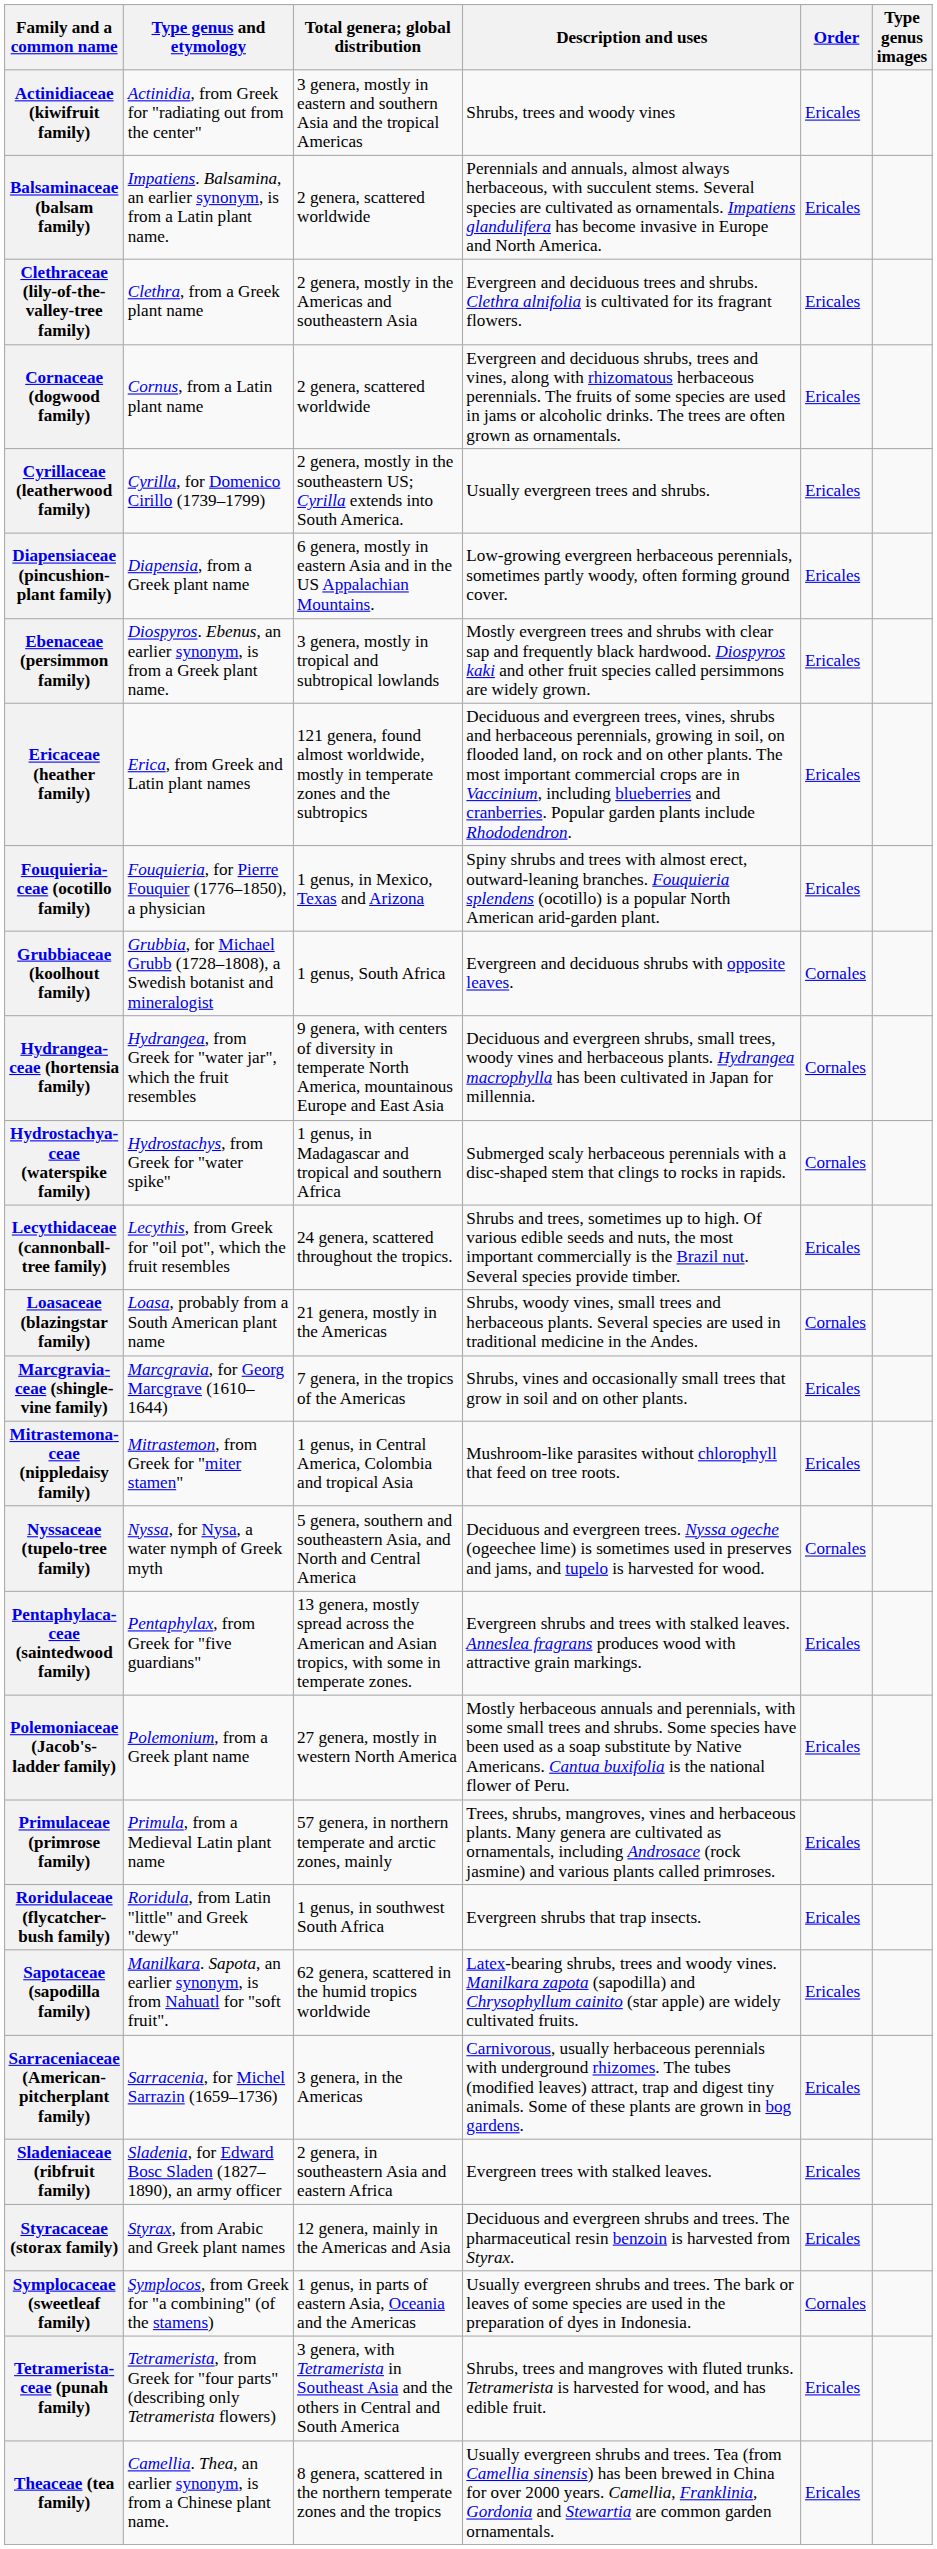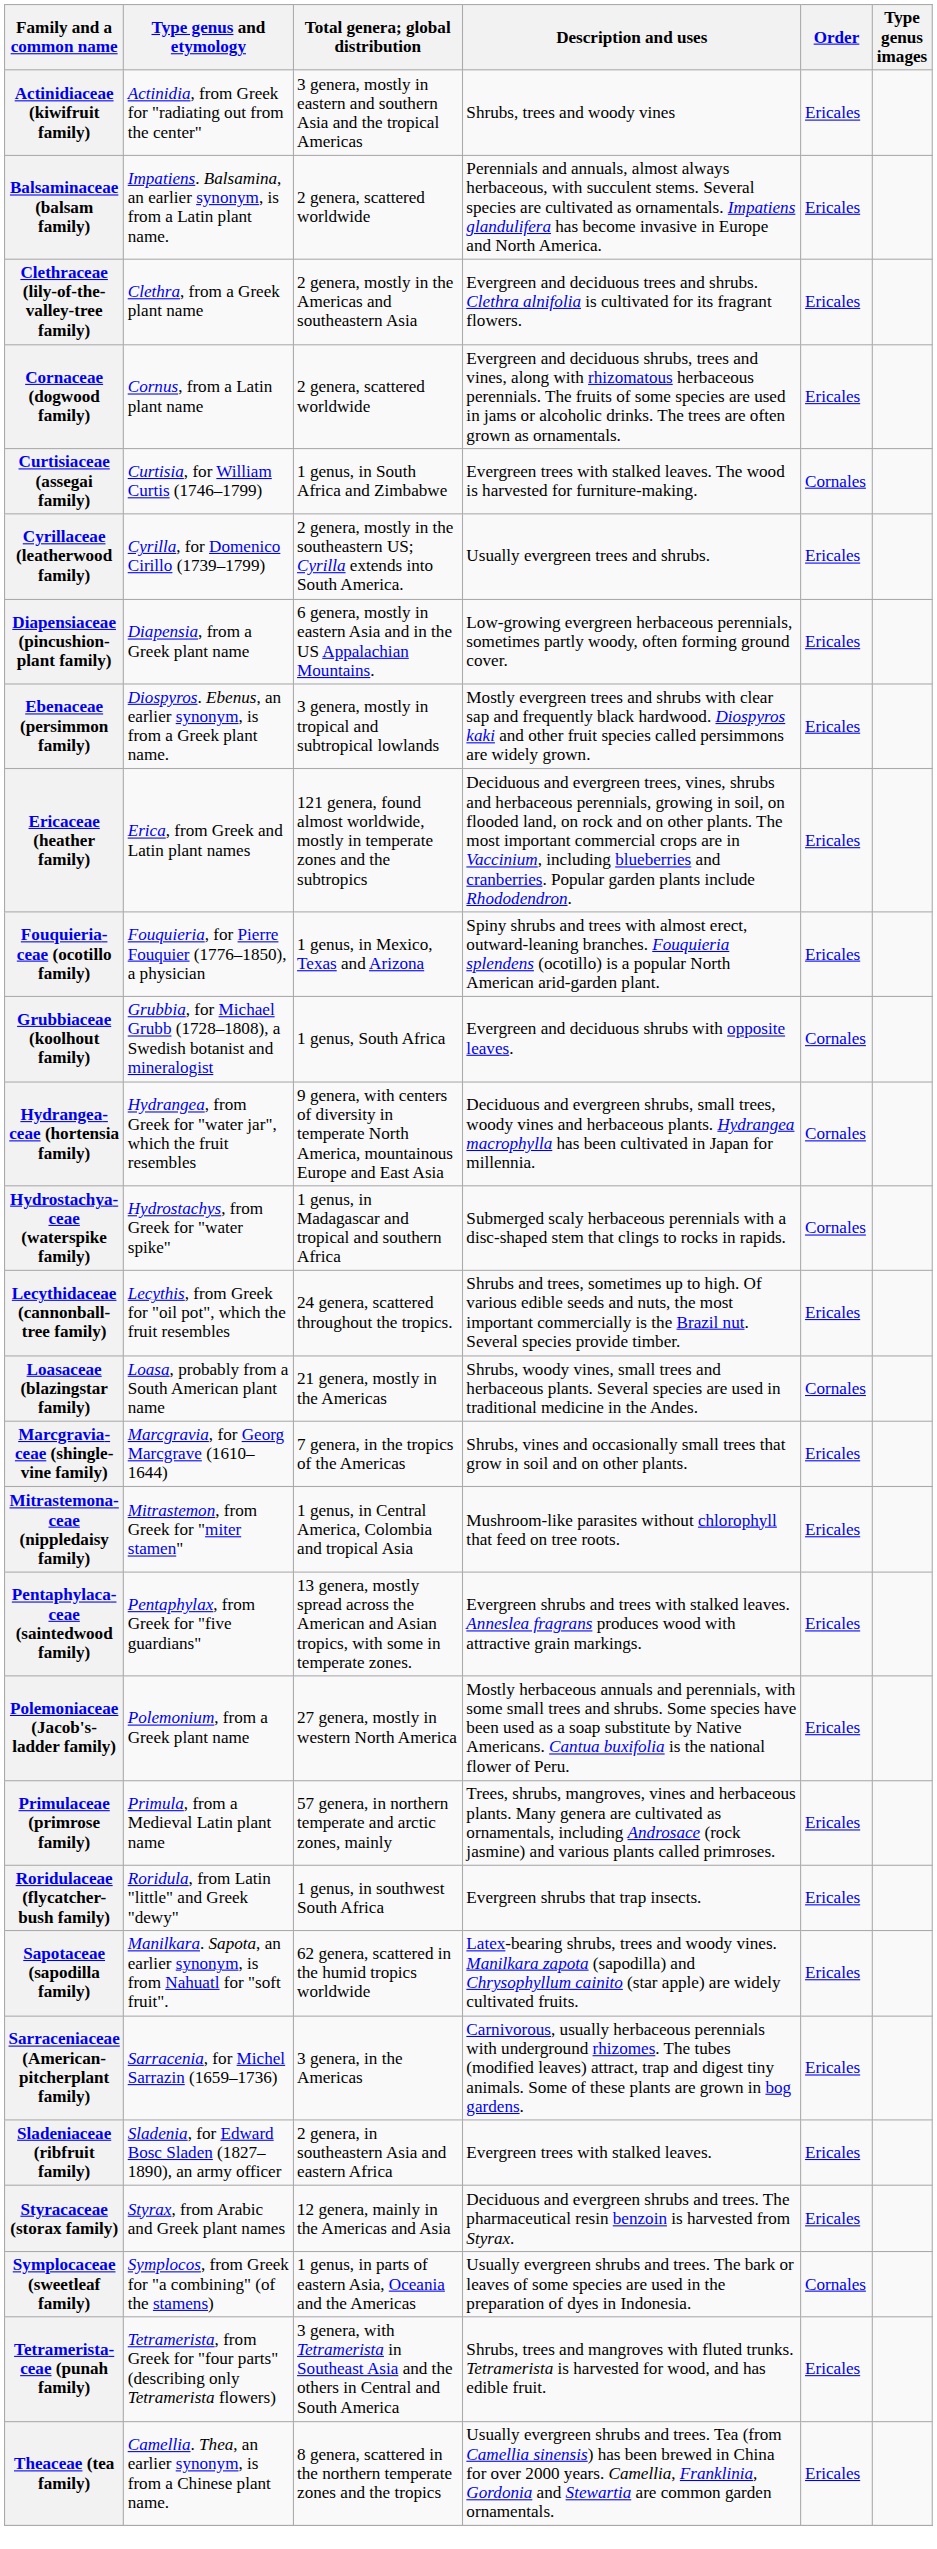+ row: Curtisiaceae (assegai family) | Curtisia, for William Curtis (1746–1799) | 1 genus, in South Africa and Zimbabwe | Evergreen trees with stalked leaves. The wood is harvested for furniture-making. | Cornales
- row: Nyssaceae (tupelo-tree family) | Nyssa, for Nysa, a water nymph of Greek myth | 5 genera, southern and southeastern Asia, and North and Central America | Deciduous and evergreen trees. Nyssa ogeche (ogeechee lime) is sometimes used in preserves and jams, and tupelo is harvested for wood. | Cornales
